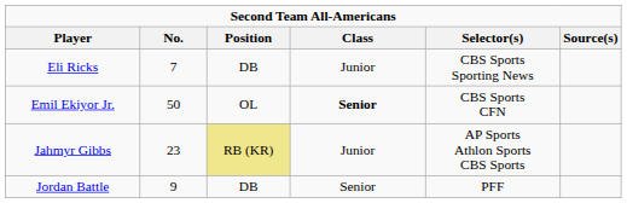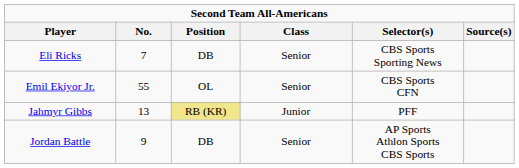Eli Ricks | Class: Junior -> Senior
Emil Ekiyor Jr. | No.: 50 -> 55
Emil Ekiyor Jr. | Class: bold -> normal
Jahmyr Gibbs | No.: 23 -> 13
Jahmyr Gibbs | Selector(s): AP Sports Athlon Sports CBS Sports -> PFF
Jordan Battle | Selector(s): PFF -> AP Sports Athlon Sports CBS Sports
